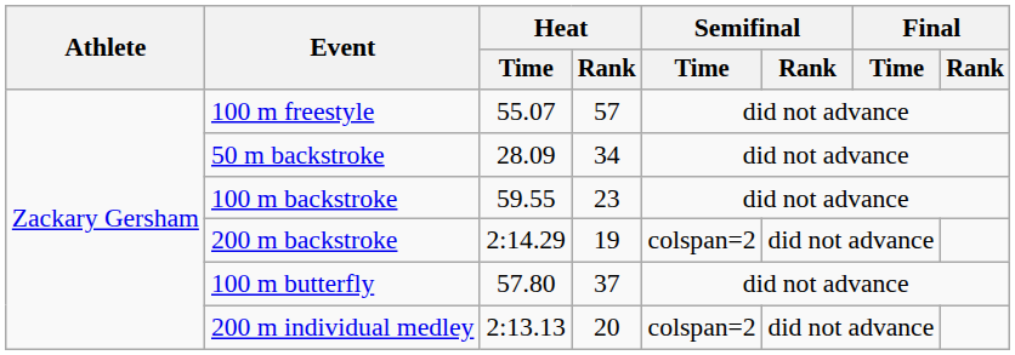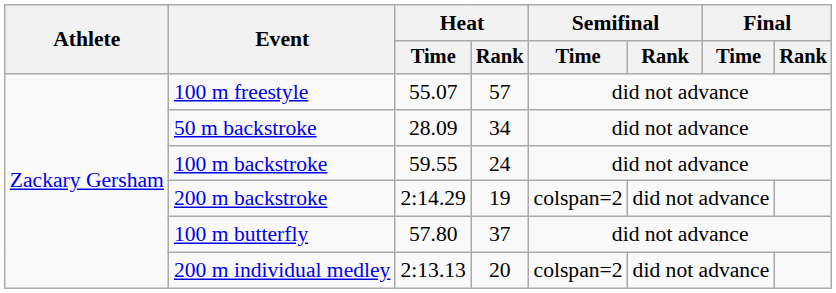100 m backstroke | Heat / Rank: 23 -> 24
